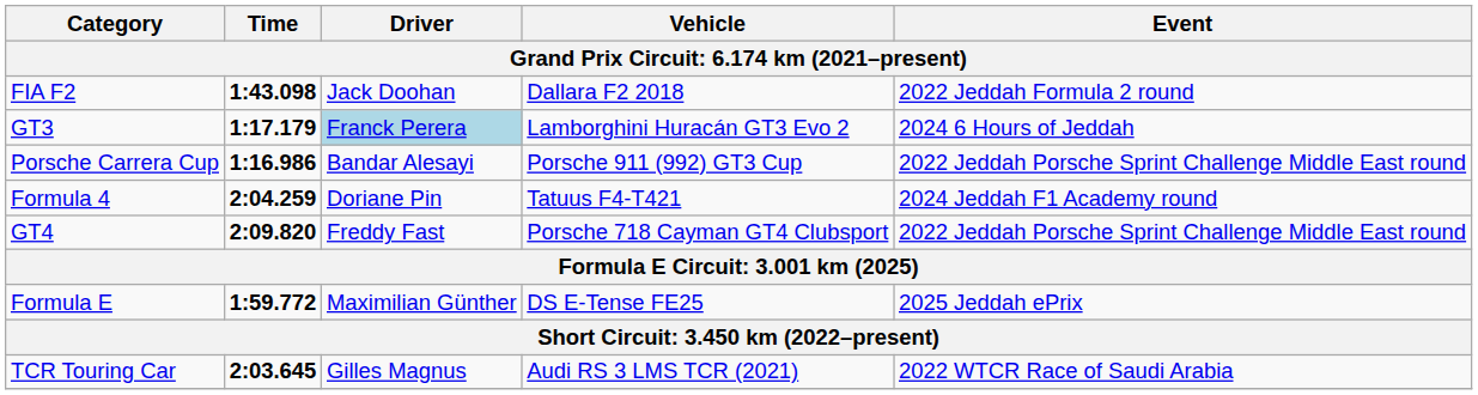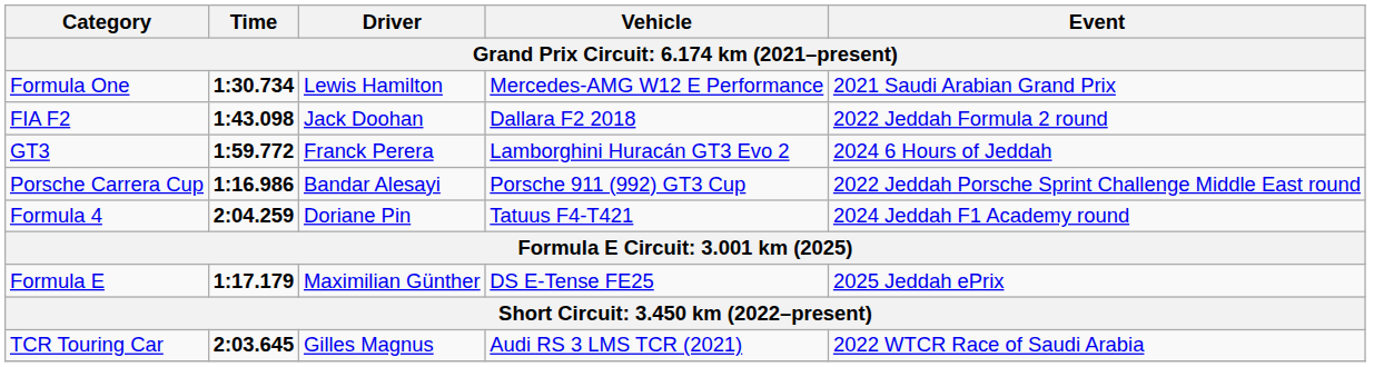+ row: Formula One | 1:30.734 | Lewis Hamilton | Mercedes-AMG W12 E Performance | 2021 Saudi Arabian Grand Prix
GT3 | Time: 1:17.179 -> 1:59.772
GT3 | Driver: lightblue background -> no background
- row: GT4 | 2:09.820 | Freddy Fast | Porsche 718 Cayman GT4 Clubsport | 2022 Jeddah Porsche Sprint Challenge Middle East round
Formula E | Time: 1:59.772 -> 1:17.179
